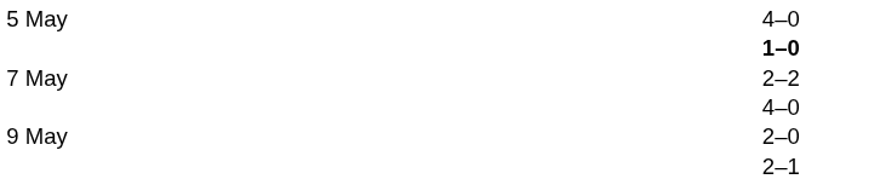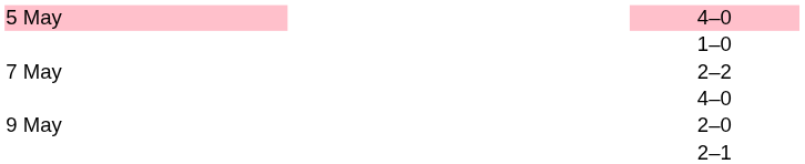5 May / 4–0 | column 1: no background -> pink background
5 May / 4–0 | column 2: no background -> pink background
1–0 | column 2: bold -> normal
